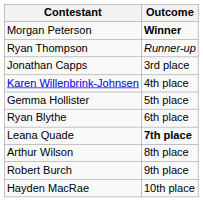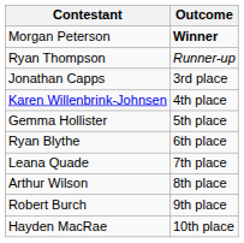Leana Quade | Outcome: bold -> normal
